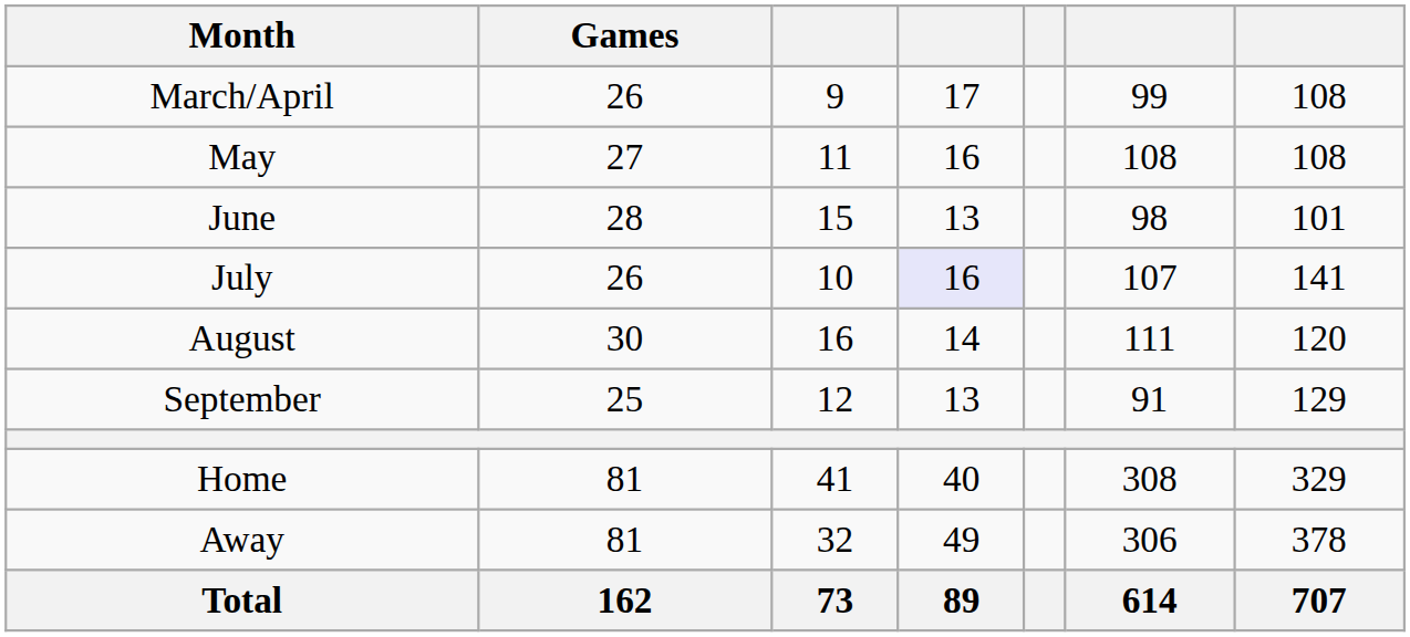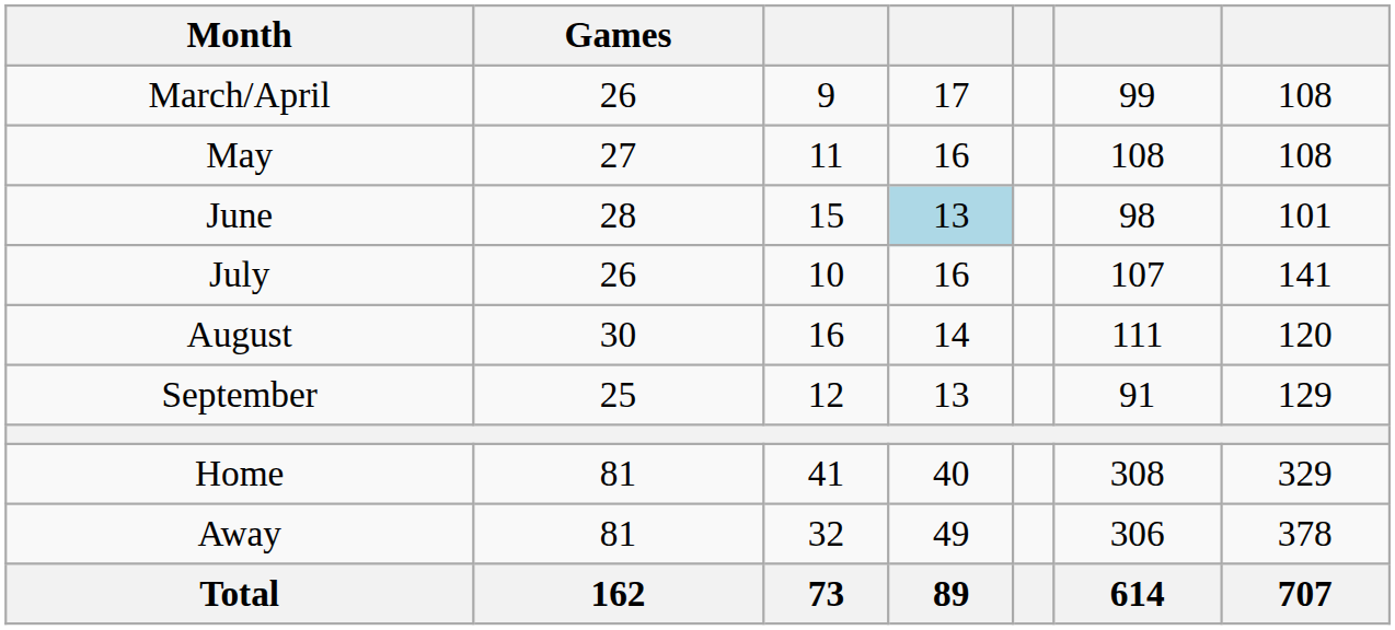June | column 4: no background -> lightblue background
July | column 4: lavender background -> no background
